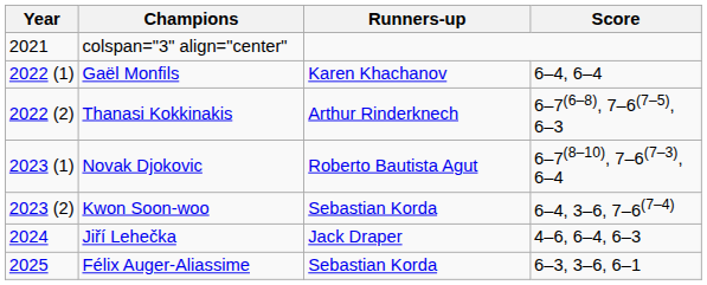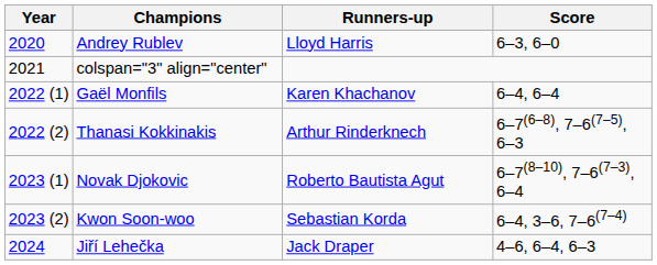+ row: 2020 | Andrey Rublev | Lloyd Harris | 6–3, 6–0
- row: 2025 | Félix Auger-Aliassime | Sebastian Korda | 6–3, 3–6, 6–1
